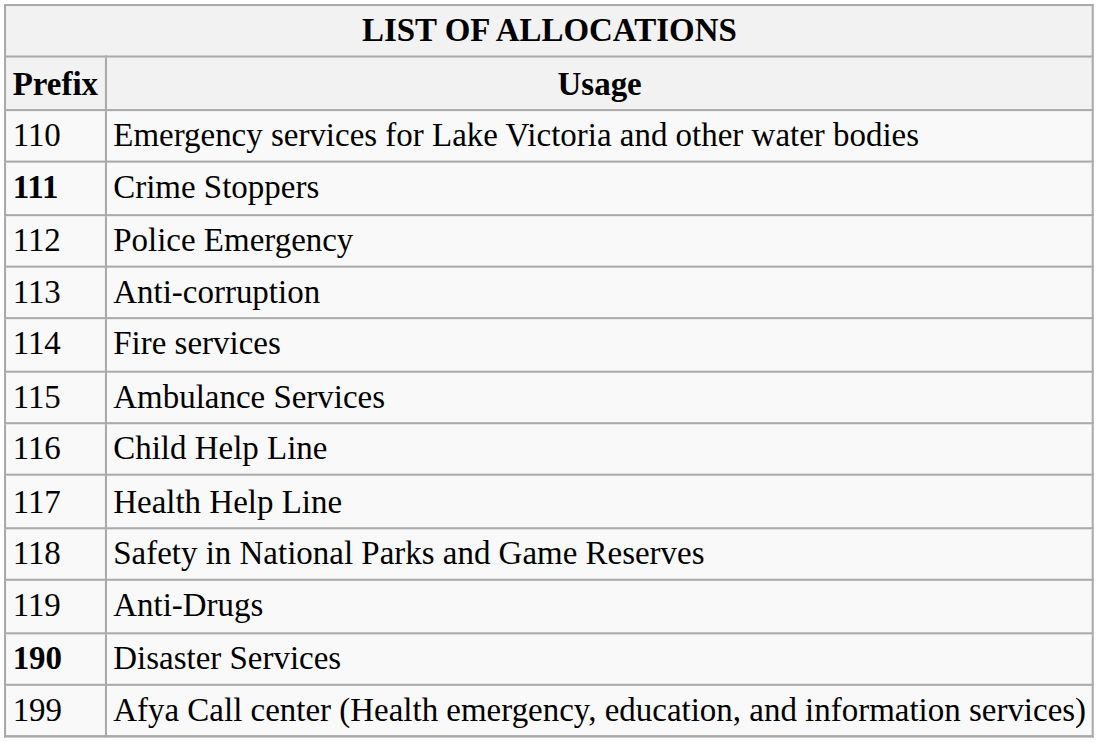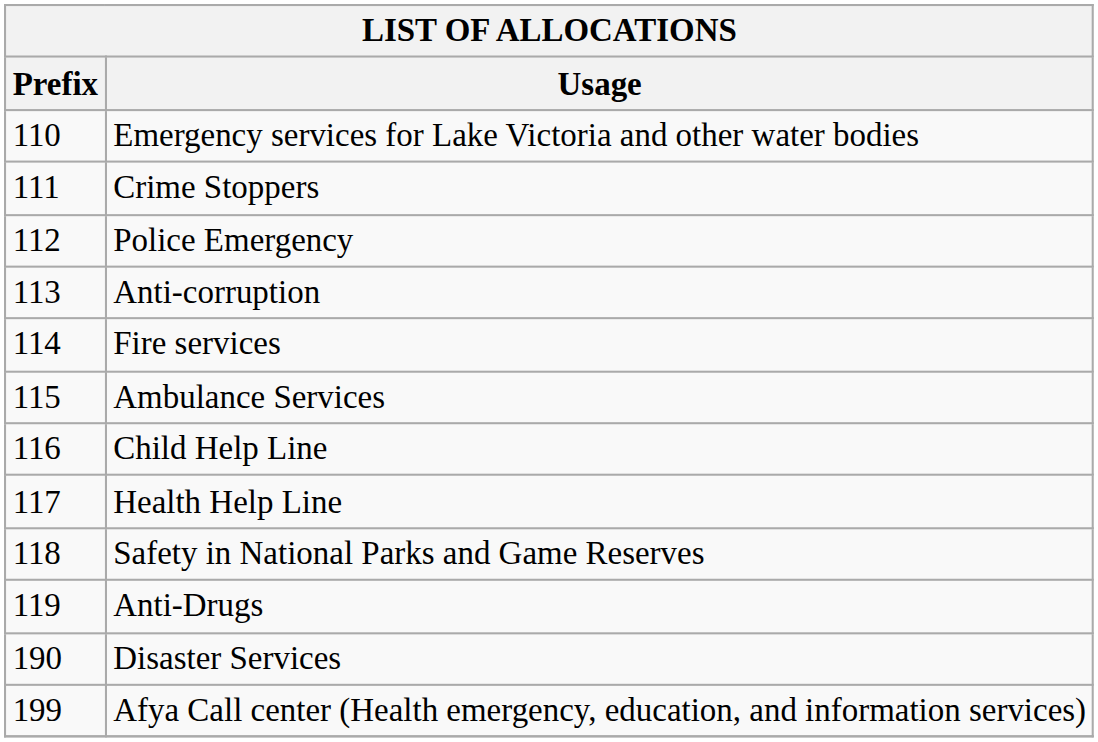Crime Stoppers | Prefix: bold -> normal
Disaster Services | Prefix: bold -> normal
